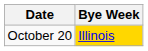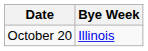October 20 | Bye Week: gold background -> no background
